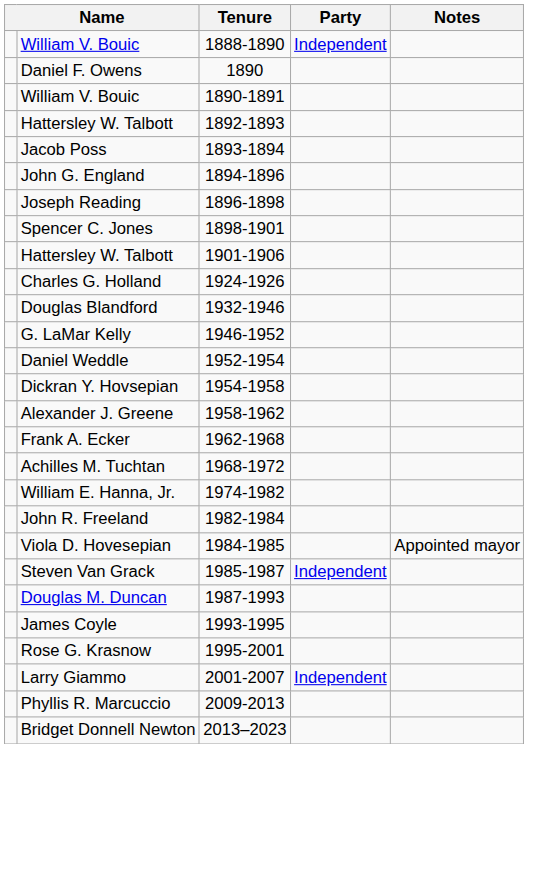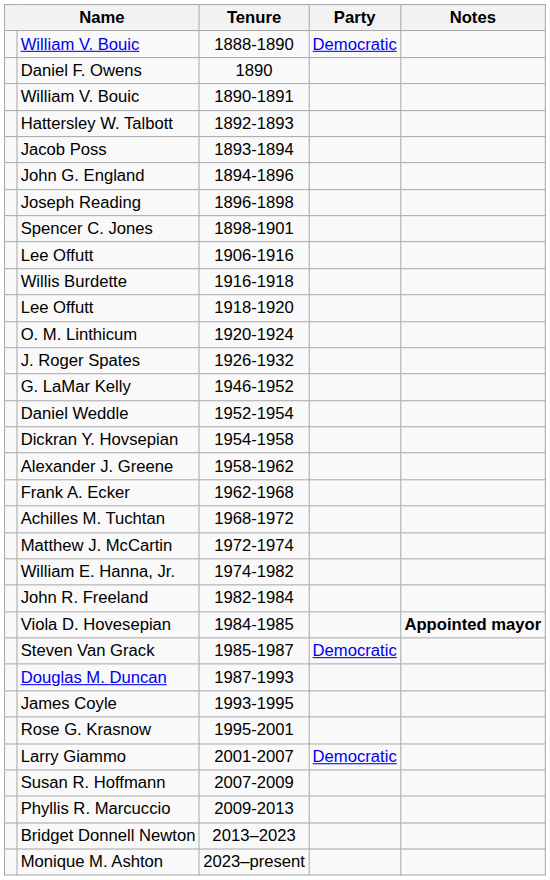William V. Bouic / 1888-1890 | Party: Independent -> Democratic
- row: Hattersley W. Talbott | 1901-1906
+ row: Lee Offutt | 1906-1916
+ row: Willis Burdette | 1916-1918
+ row: Lee Offutt | 1918-1920
+ row: O. M. Linthicum | 1920-1924
- row: Charles G. Holland | 1924-1926
+ row: J. Roger Spates | 1926-1932
- row: Douglas Blandford | 1932-1946
+ row: Matthew J. McCartin | 1972-1974
Viola D. Hovesepian | Notes: normal -> bold
Steven Van Grack | Party: Independent -> Democratic
Larry Giammo | Party: Independent -> Democratic
+ row: Susan R. Hoffmann | 2007-2009
+ row: Monique M. Ashton | 2023–present
